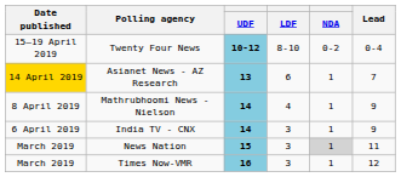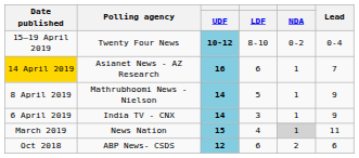Asianet News - AZ Research | UDF: 13 -> 16
Mathrubhoomi News - Nielson | LDF: 4 -> 5
News Nation | LDF: 3 -> 4
- row: March 2019 | Times Now-VMR | 16 | 3 | 1 | 12
+ row: Oct 2018 | ABP News- CSDS | 12 | 6 | 2 | 6
